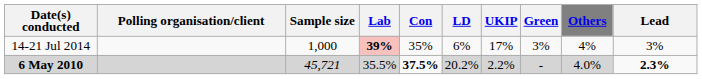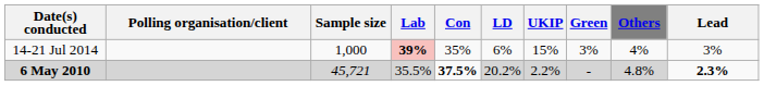14-21 Jul 2014 | UKIP: 17% -> 15%
6 May 2010 | Others: 4.0% -> 4.8%
